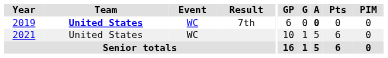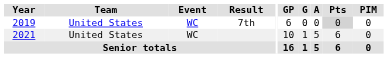7th | Team: bold -> normal
7th | A: bold -> normal
7th | Pts: no background -> lightgrey background
